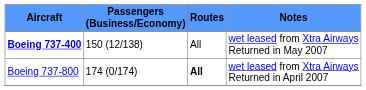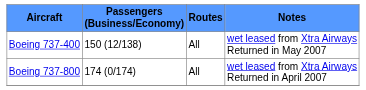row 2 | Aircraft: bold -> normal
row 3 | Routes: bold -> normal
